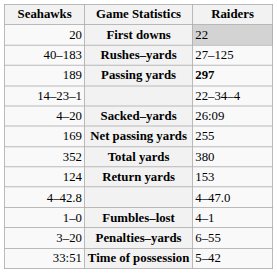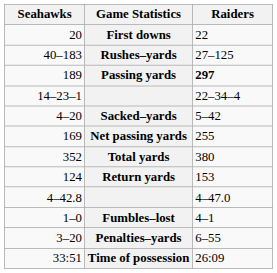First downs | Raiders: lightgrey background -> no background
Sacked–yards | Raiders: 26:09 -> 5–42
Time of possession | Raiders: 5–42 -> 26:09
